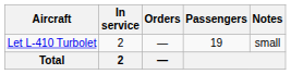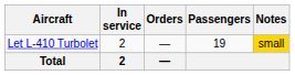Let L-410 Turbolet | Notes: no background -> gold background
